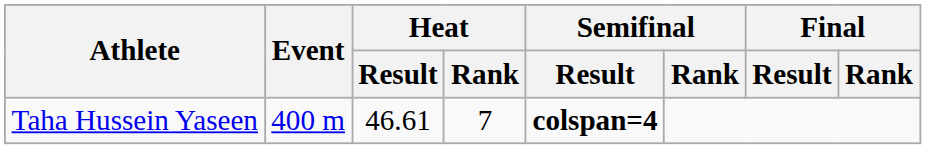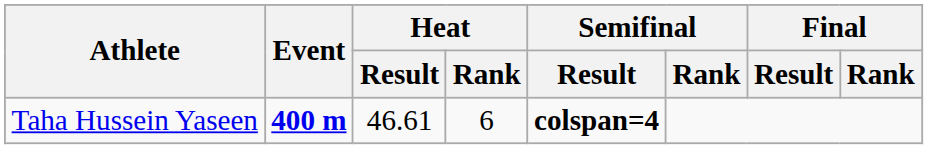Taha Hussein Yaseen | Event: normal -> bold
Taha Hussein Yaseen | Heat / Rank: 7 -> 6
